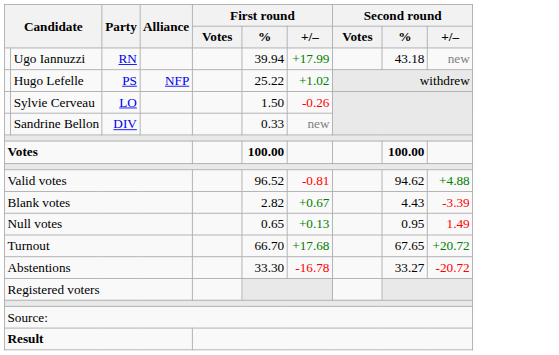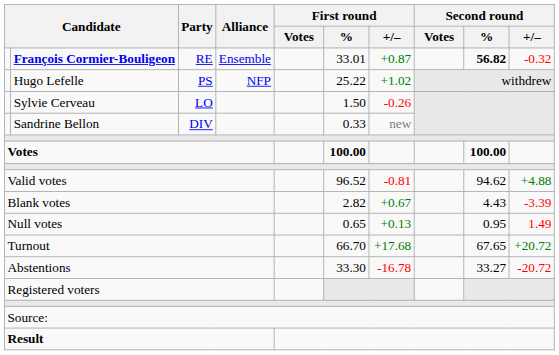- row: Ugo Iannuzzi | RN | 39.94 | +17.99 | 43.18 | new
+ row: François Cormier-Bouligeon | RE | Ensemble | 33.01 | +0.87 | 56.82 | -0.32
